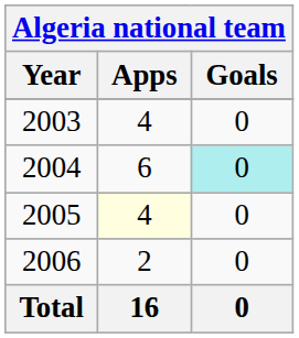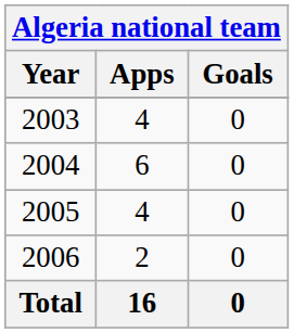2004 | Goals: paleturquoise background -> no background
2005 | Apps: lightyellow background -> no background
